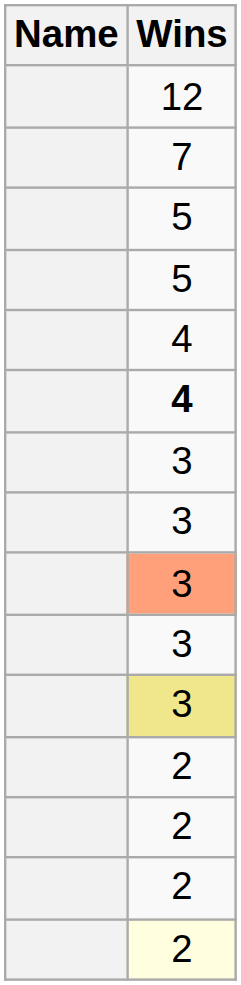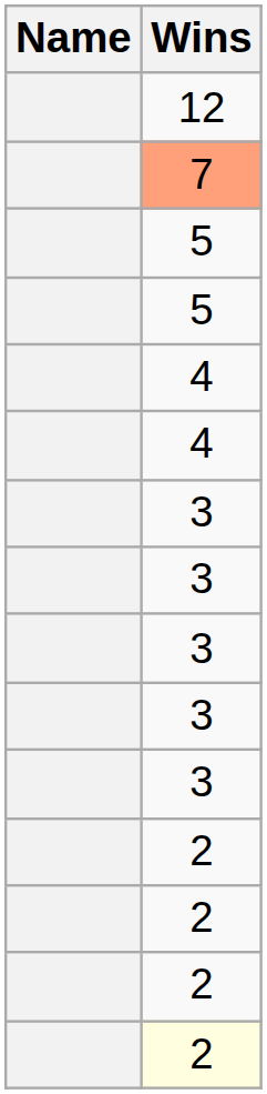row 3 | Wins: no background -> lightsalmon background
row 7 | Wins: bold -> normal
row 10 | Wins: lightsalmon background -> no background
row 12 | Wins: khaki background -> no background
